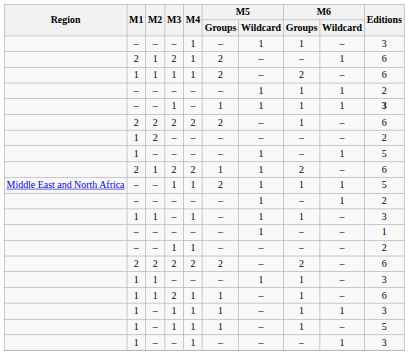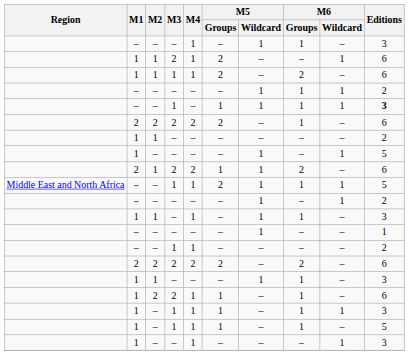row 4 | M1: 2 -> 1
row 9 | M2: 2 -> 1
row 19 | M2: 1 -> 2
